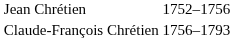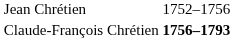Claude-François Chrétien | column 2: normal -> bold
